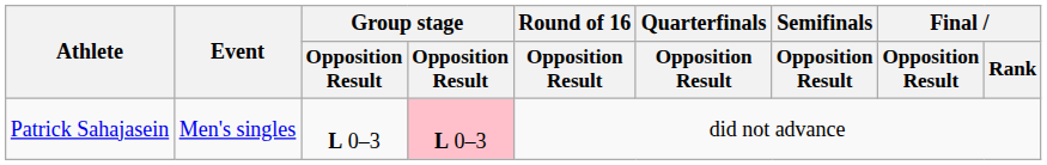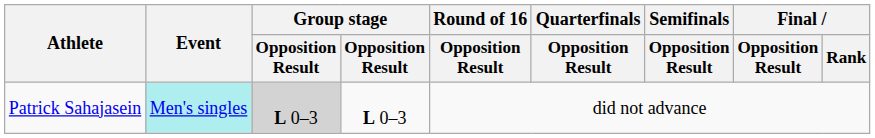Patrick Sahajasein | Event: no background -> paleturquoise background
Patrick Sahajasein | column 3: no background -> lightgrey background
Patrick Sahajasein | column 4: pink background -> no background
